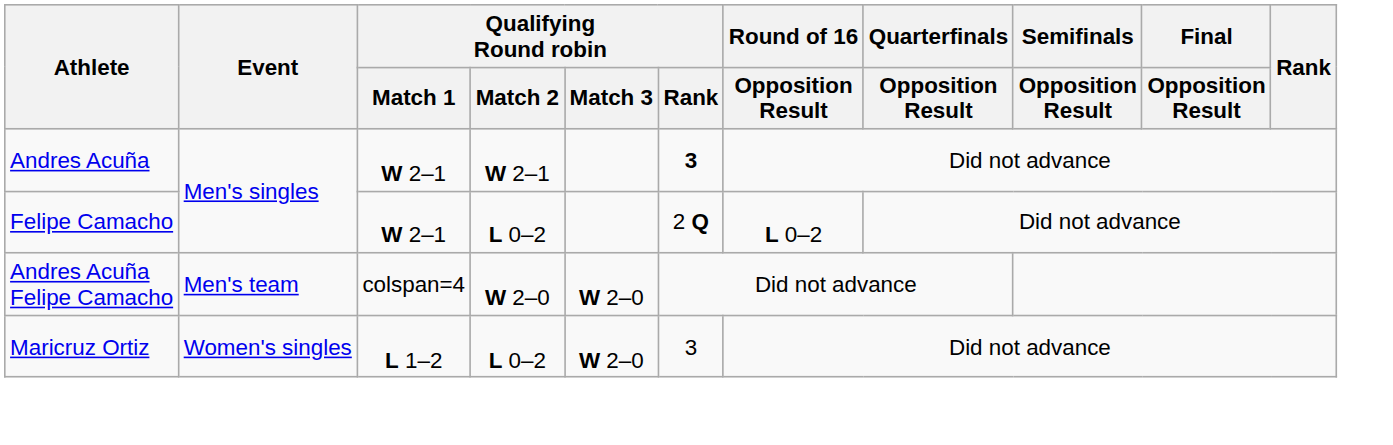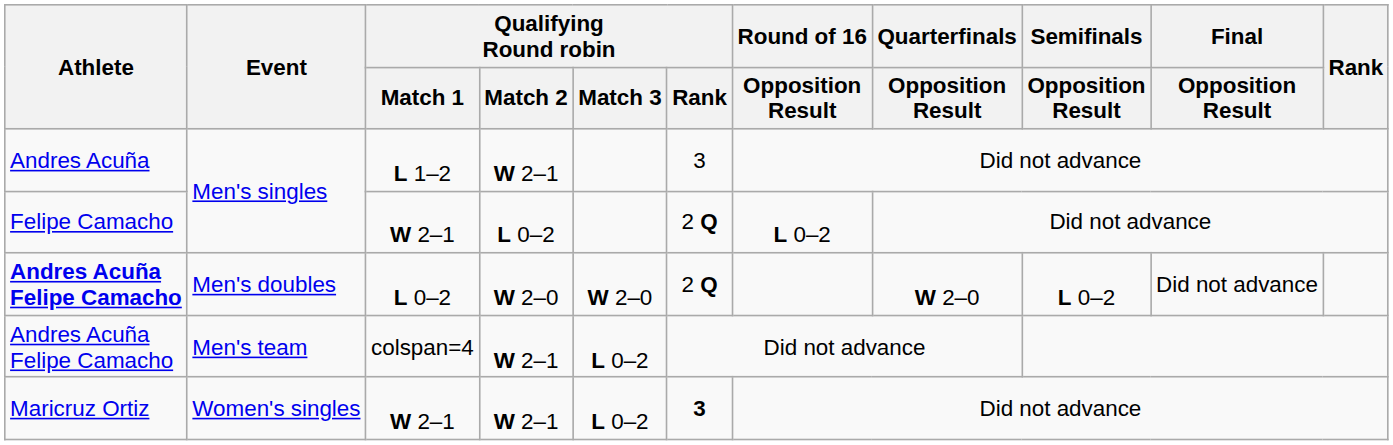Andres Acuña | Qualifying Round robin / Match 1: W 2–1 -> L 1–2
Andres Acuña | Qualifying Round robin / Rank: bold -> normal
+ row: Andres Acuña Felipe Camacho | Men's doubles | L 0–2 | W 2–0 | W 2–0 | 2 Q | W 2–0 | L 0–2 | Did not advance
Andres Acuña Felipe Camacho / Men's team | Qualifying Round robin / Match 2: W 2–0 -> W 2–1
Andres Acuña Felipe Camacho / Men's team | Qualifying Round robin / Match 3: W 2–0 -> L 0–2
Maricruz Ortiz | Qualifying Round robin / Match 1: L 1–2 -> W 2–1
Maricruz Ortiz | Qualifying Round robin / Match 2: L 0–2 -> W 2–1
Maricruz Ortiz | Qualifying Round robin / Match 3: W 2–0 -> L 0–2
Maricruz Ortiz | Qualifying Round robin / Rank: normal -> bold
